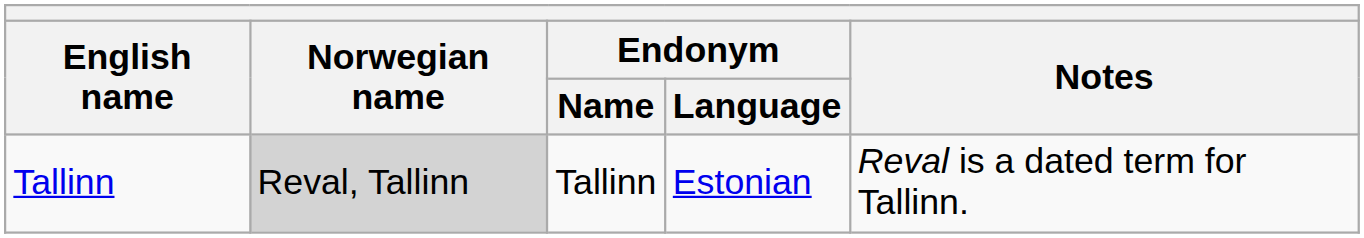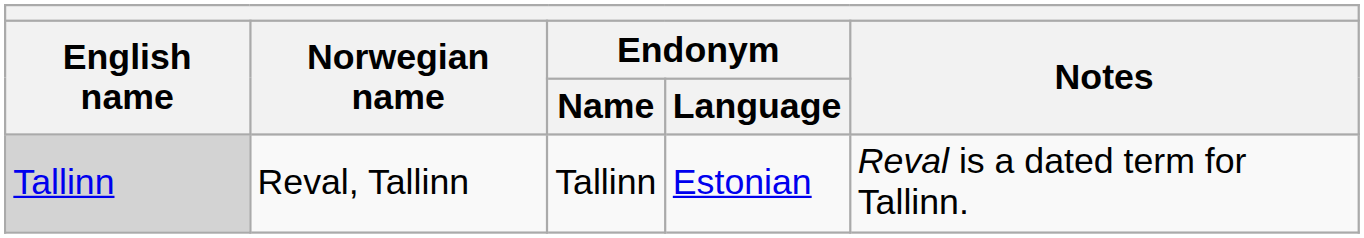row 4 | English name: no background -> lightgrey background
row 4 | Norwegian name: lightgrey background -> no background
